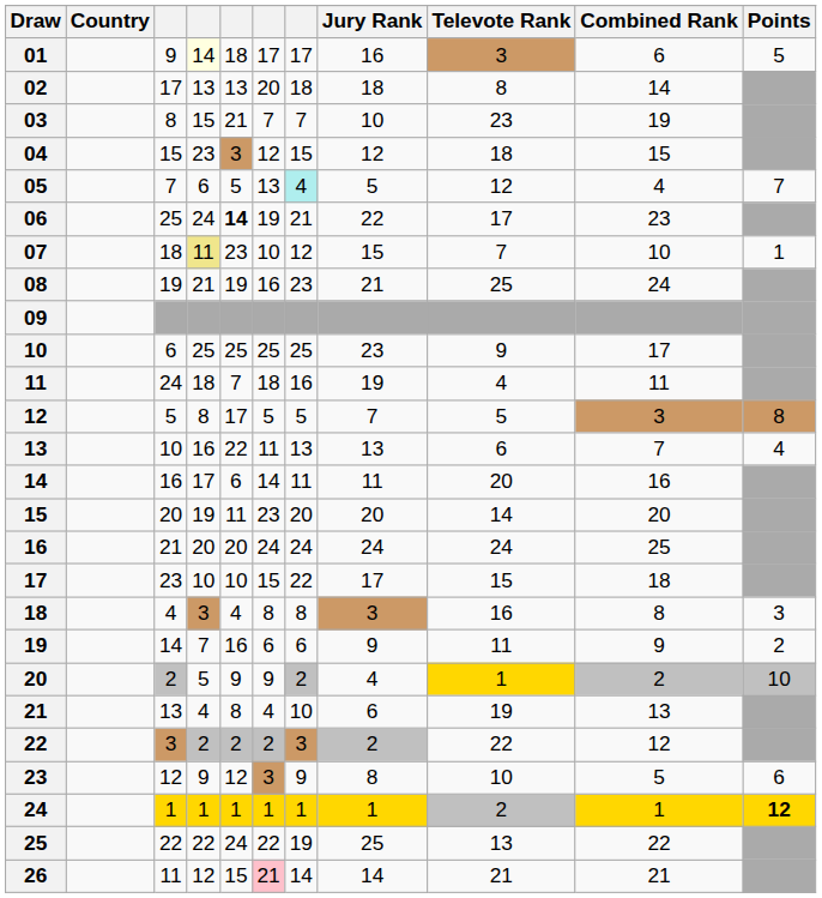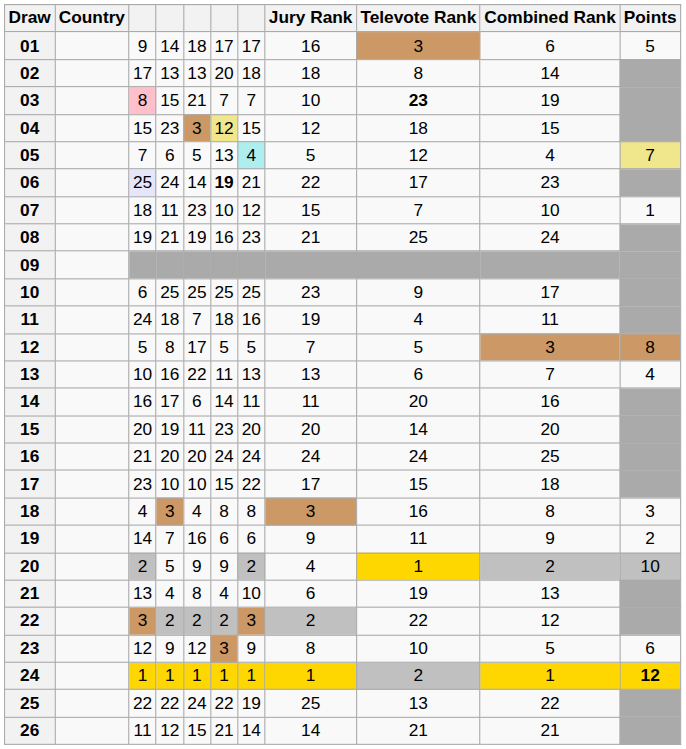01 | column 4: lightyellow background -> no background
03 | column 3: no background -> pink background
03 | Televote Rank: normal -> bold
04 | column 6: no background -> khaki background
05 | Points: no background -> khaki background
06 | column 3: no background -> lavender background
06 | column 5: bold -> normal
06 | column 6: normal -> bold
07 | column 4: khaki background -> no background
26 | column 6: pink background -> no background
